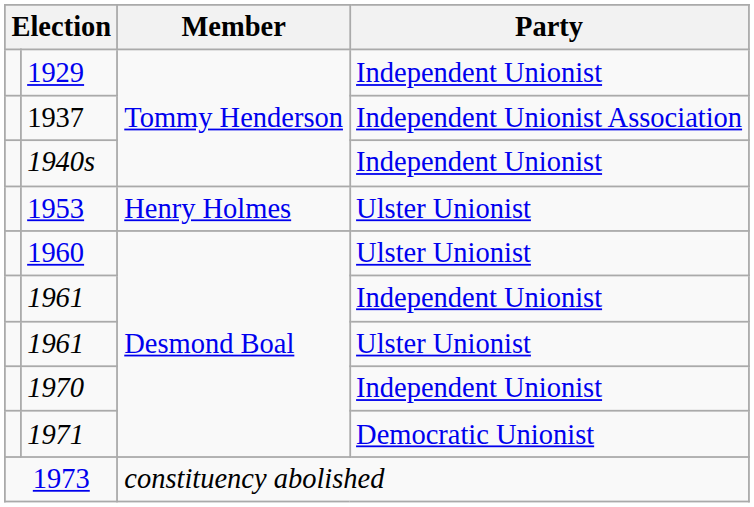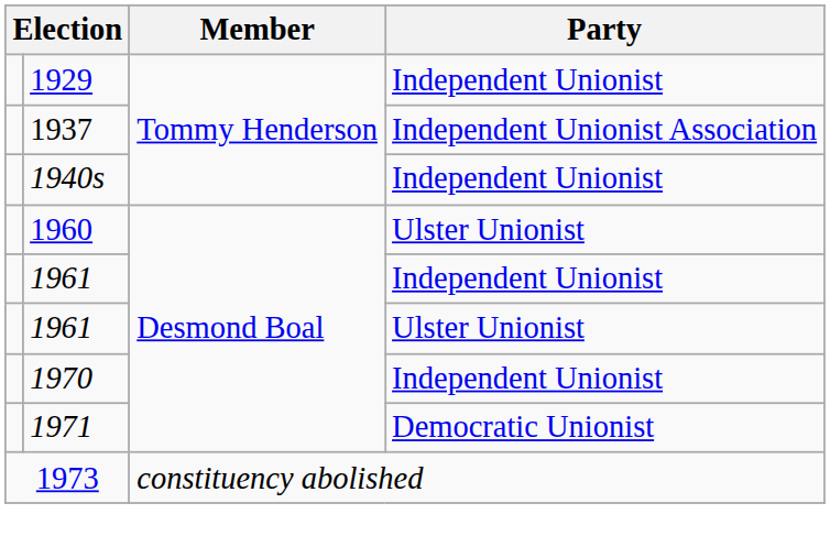- row: 1953 | Henry Holmes | Ulster Unionist
